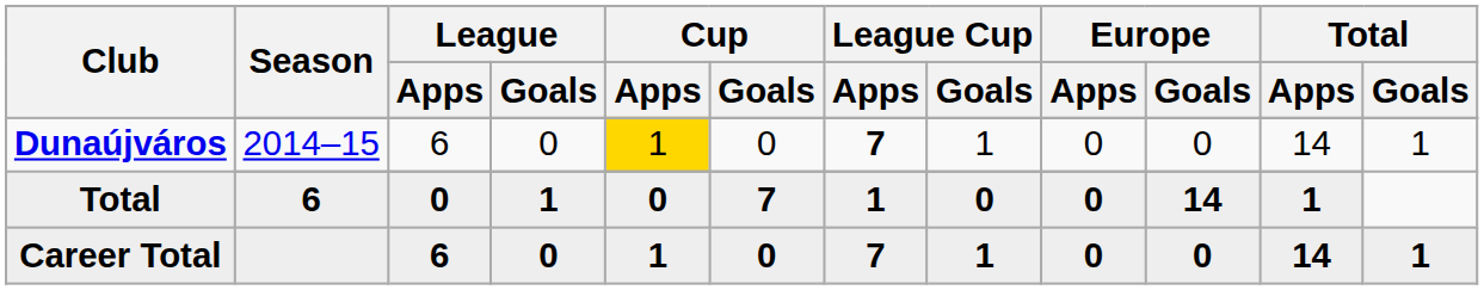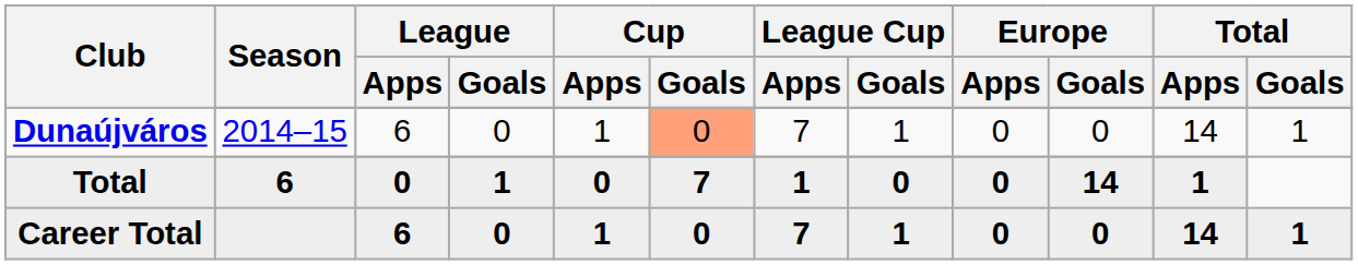Dunaújváros / 2014–15 | Cup / Apps: gold background -> no background
Dunaújváros / 2014–15 | Cup / Goals: no background -> lightsalmon background
Dunaújváros / 2014–15 | League Cup / Apps: bold -> normal
